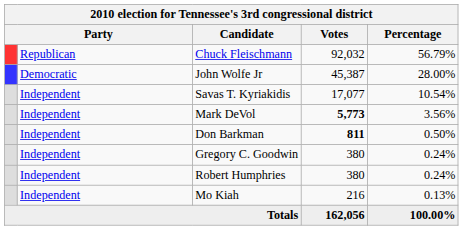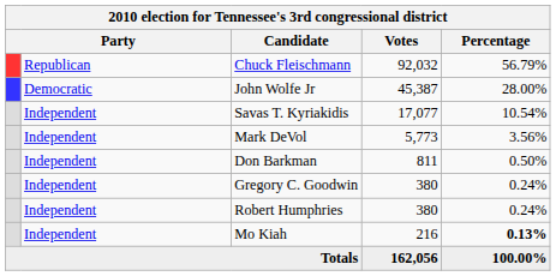Mark DeVol | Votes: bold -> normal
Don Barkman | Votes: bold -> normal
Mo Kiah | Percentage: normal -> bold
